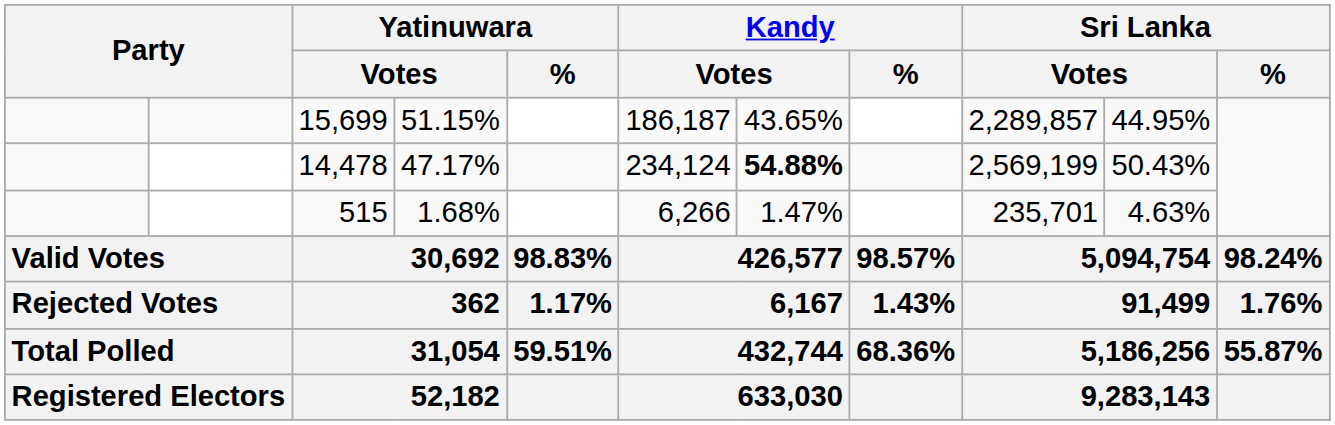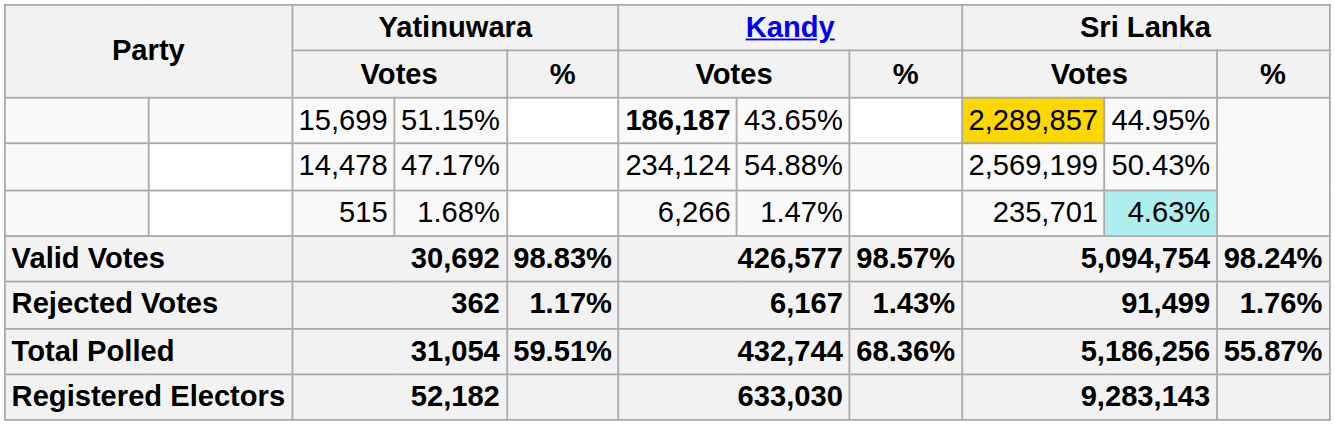15,699 | column 6: normal -> bold
15,699 | column 9: no background -> gold background
14,478 | column 7: bold -> normal
515 | column 10: no background -> paleturquoise background
